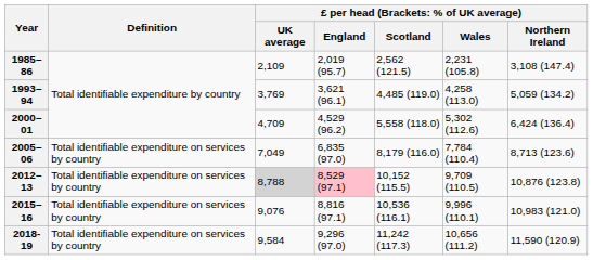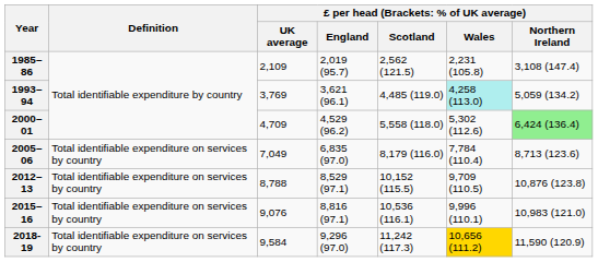row 4 | column 6: no background -> paleturquoise background
row 5 | column 7: no background -> lightgreen background
row 7 | column 3: lightgrey background -> no background
row 7 | column 4: pink background -> no background
row 9 | column 6: no background -> gold background
